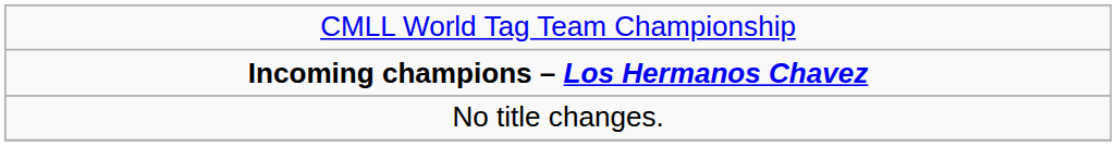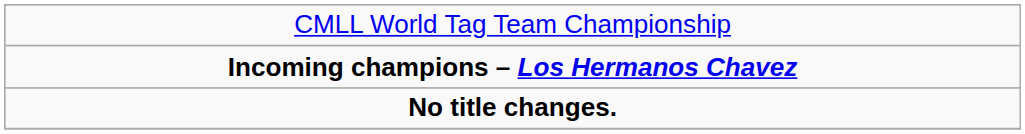No title changes. | column 1: normal -> bold
